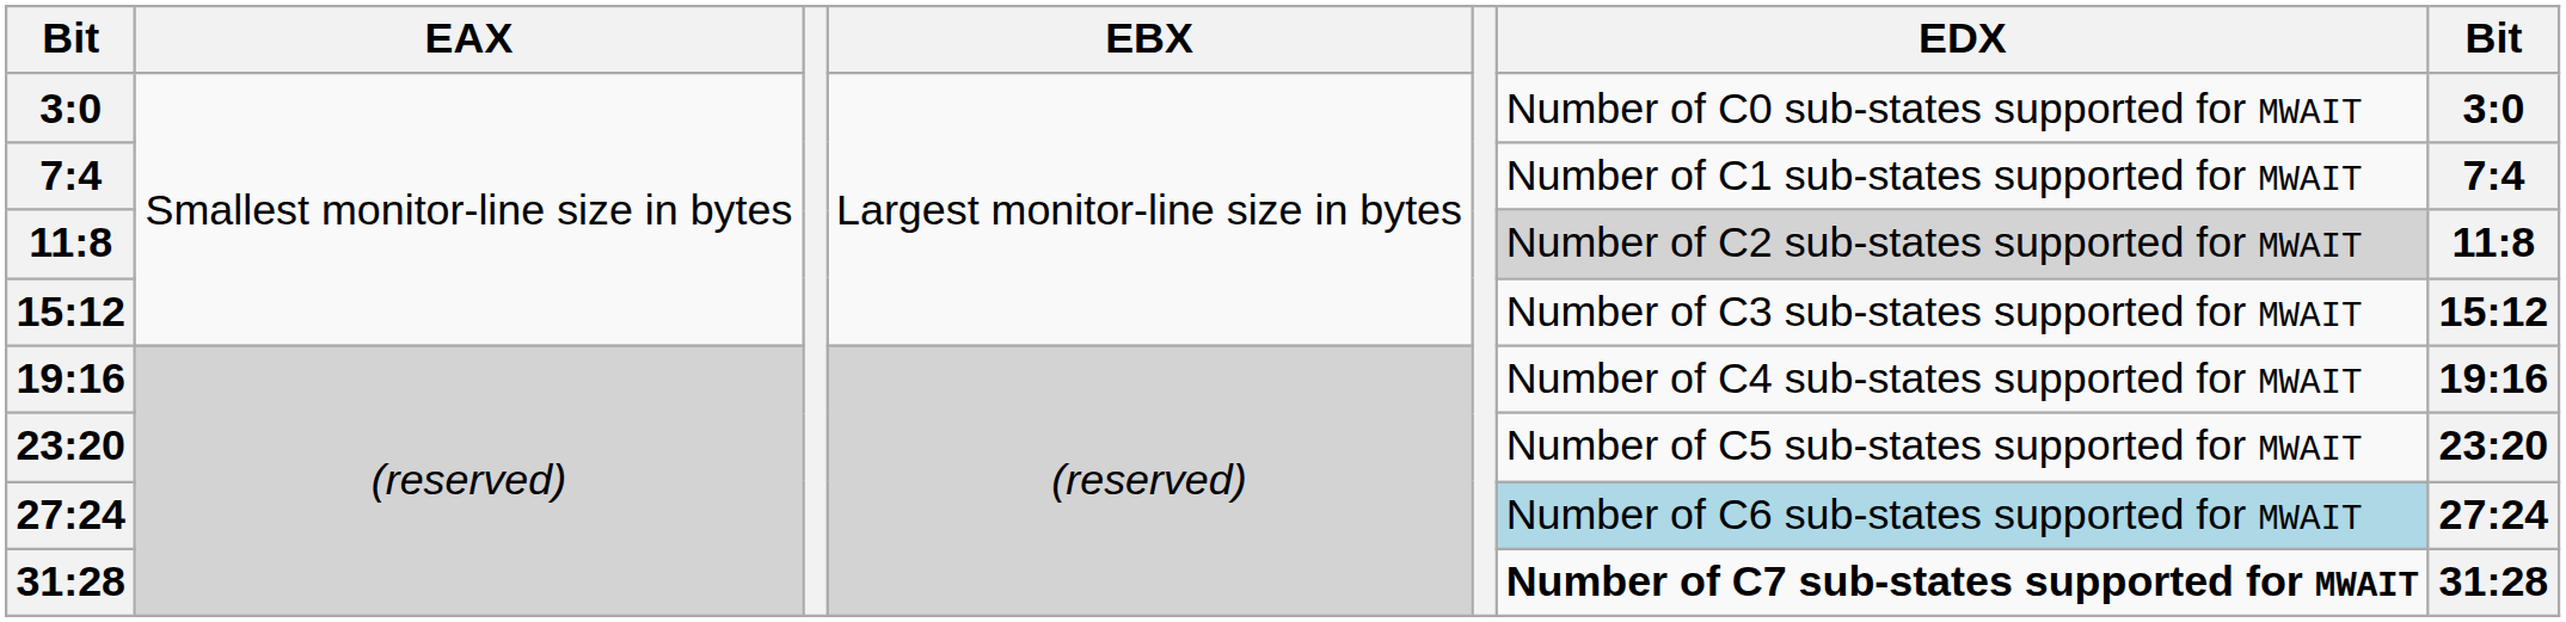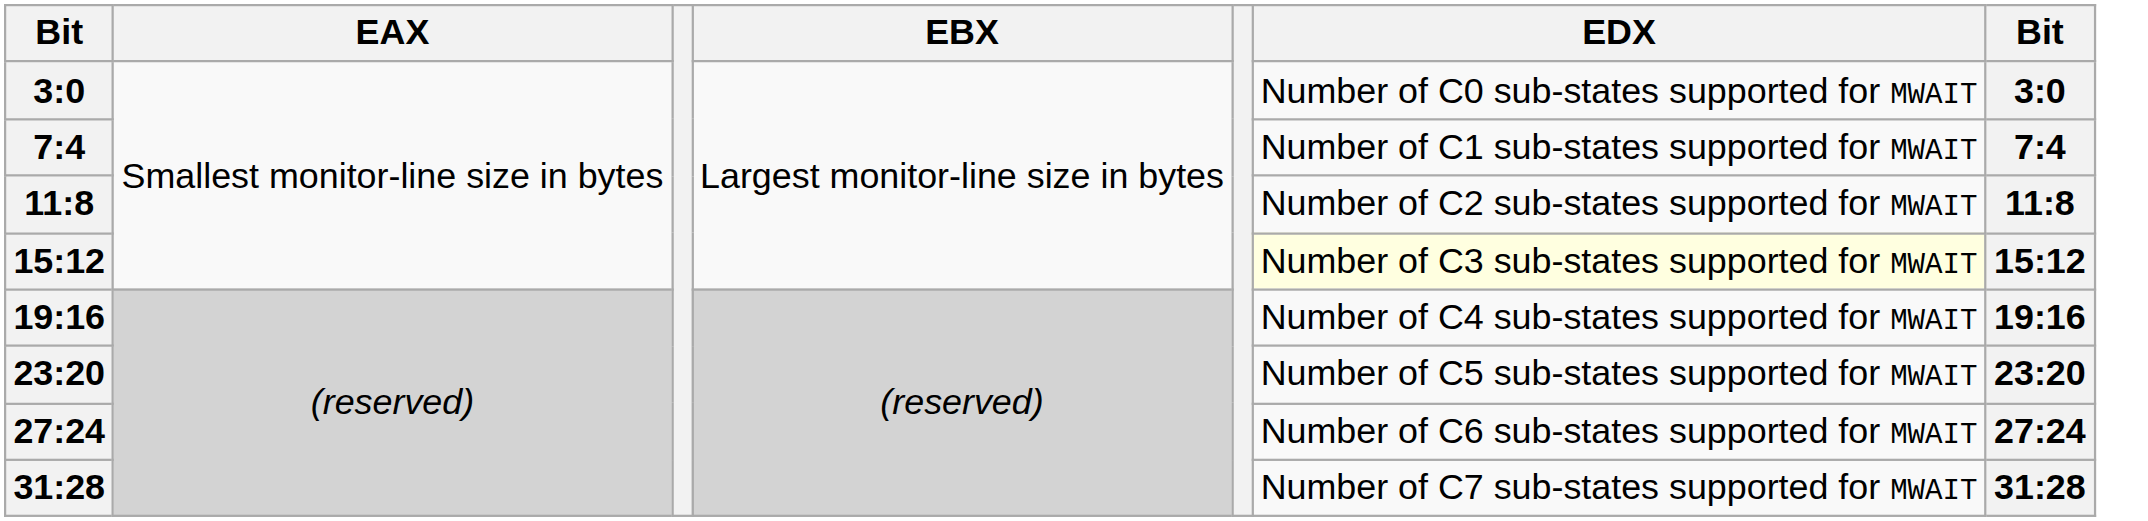row 4 | EDX: lightgrey background -> no background
row 5 | EDX: no background -> lightyellow background
row 8 | EDX: lightblue background -> no background
row 9 | EDX: bold -> normal
